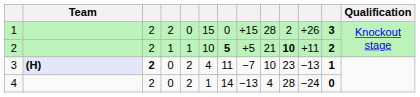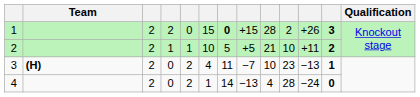row 2 | column 7: normal -> bold
row 3 | column 7: bold -> normal
row 3 | column 10: bold -> normal
row 4 | Team: lavender background -> no background
row 4 | column 3: bold -> normal
